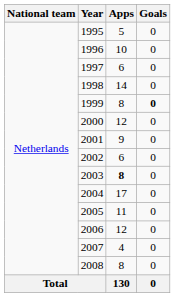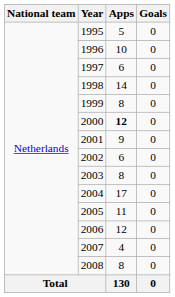1999 | Goals: bold -> normal
2000 | Apps: normal -> bold
2003 | Apps: bold -> normal
